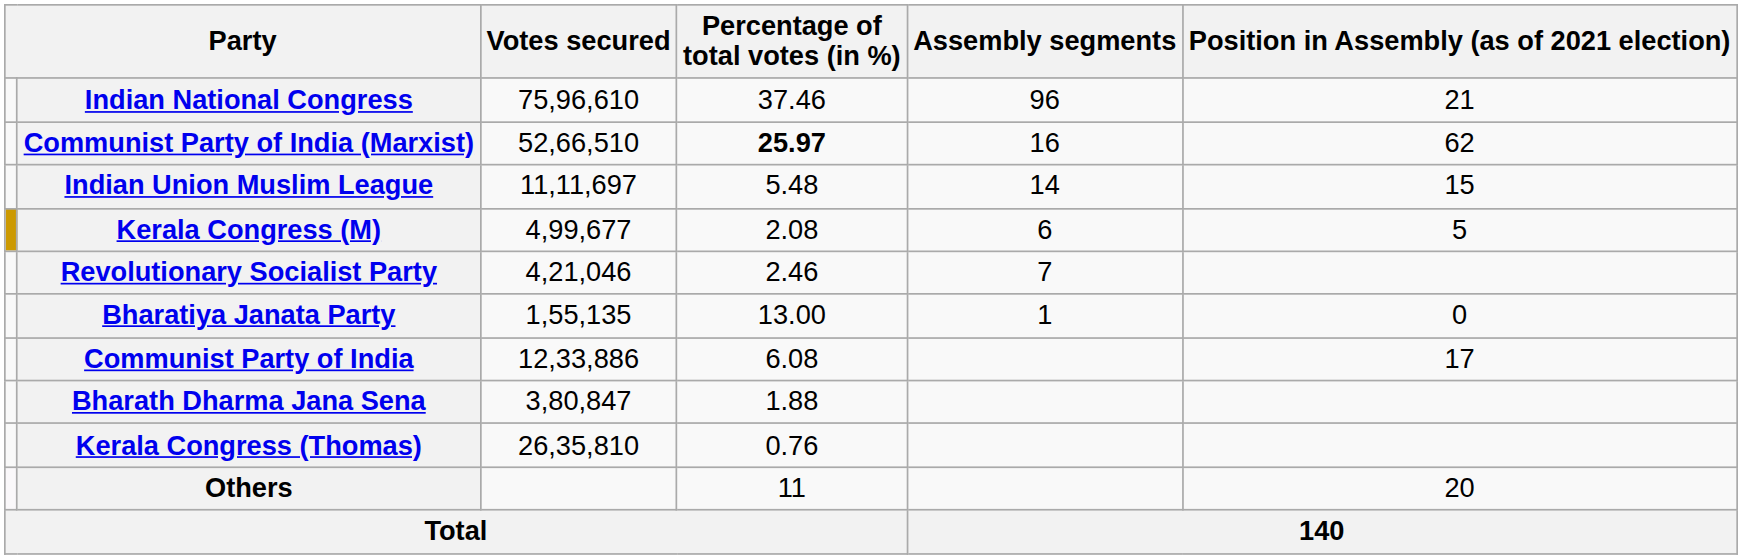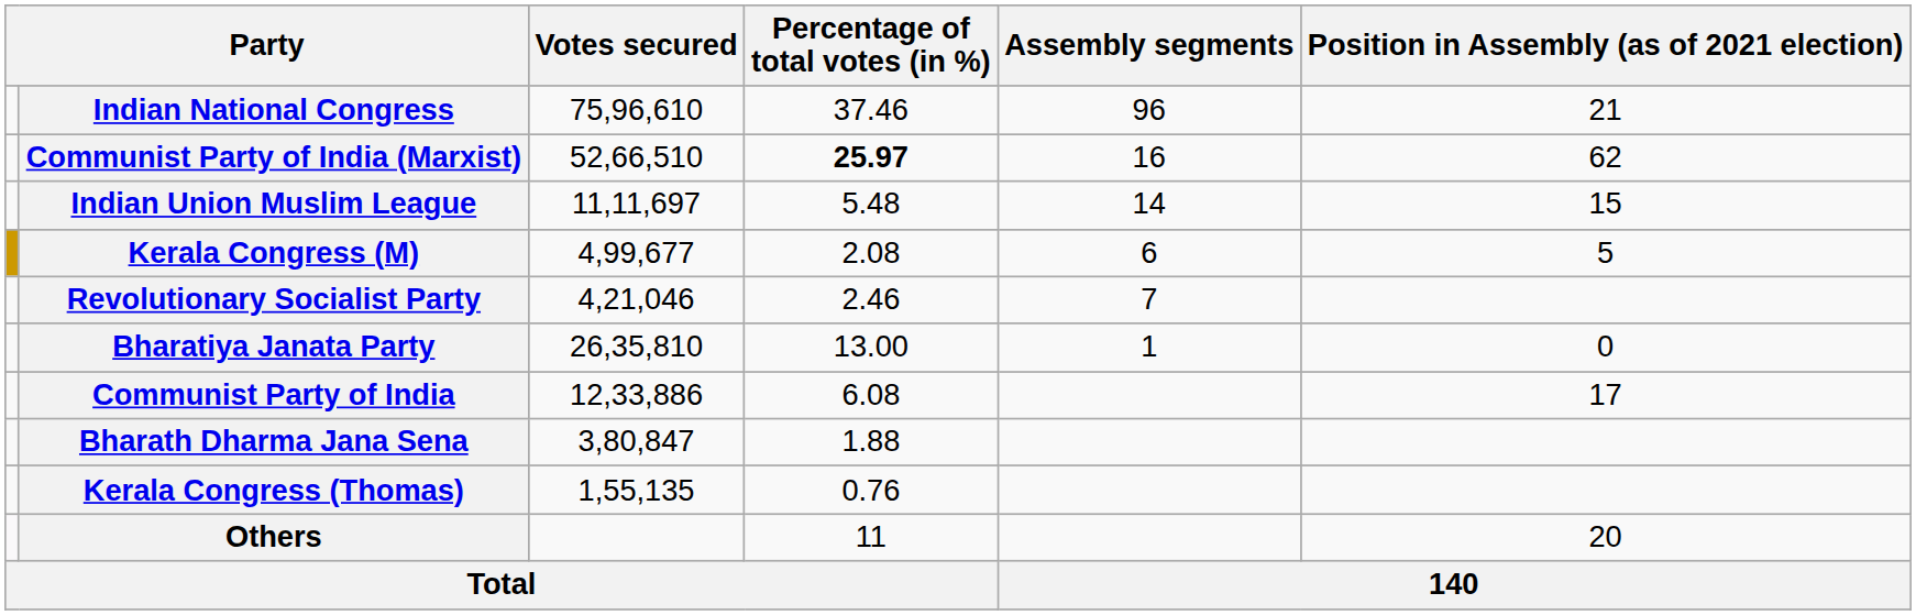Bharatiya Janata Party | Votes secured: 1,55,135 -> 26,35,810
Kerala Congress (Thomas) | Votes secured: 26,35,810 -> 1,55,135
